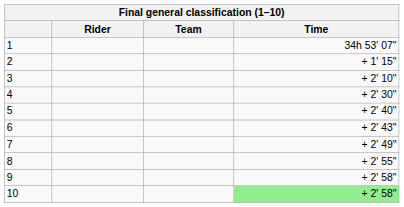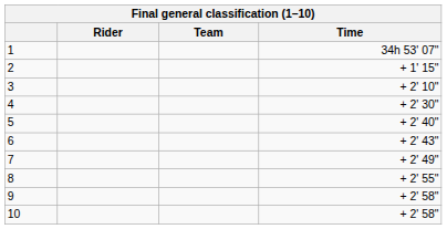10 | Time: lightgreen background -> no background
